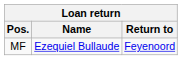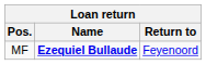MF | Name: normal -> bold
